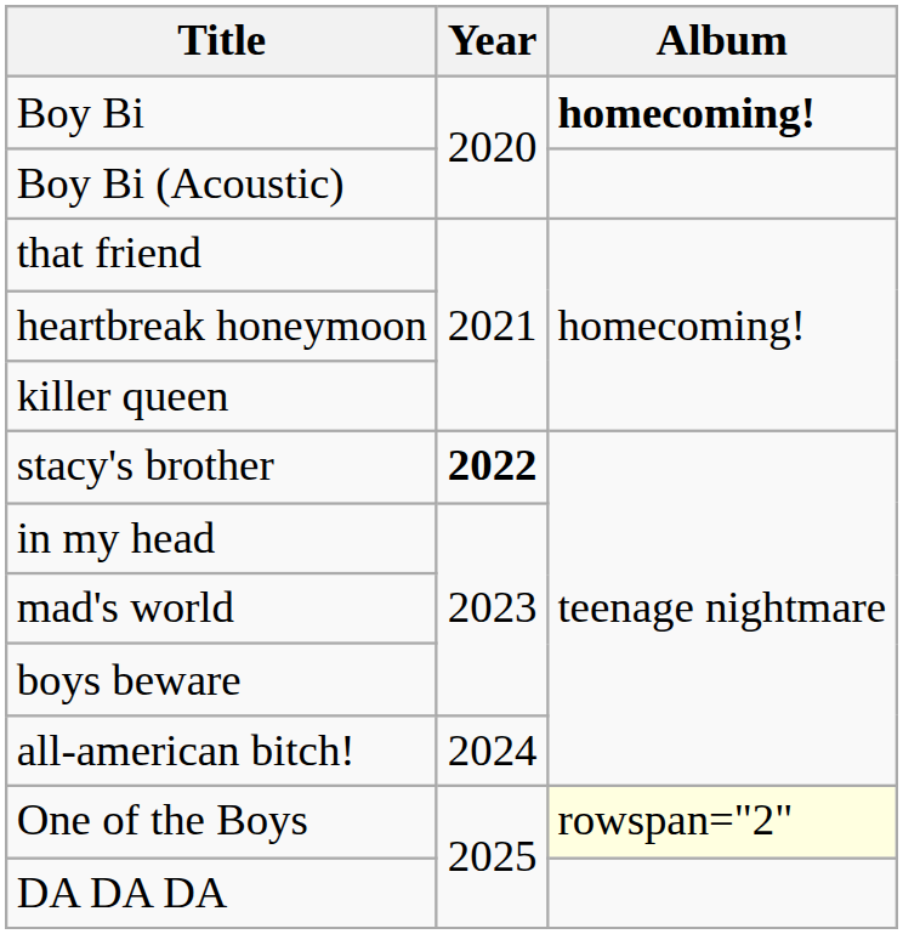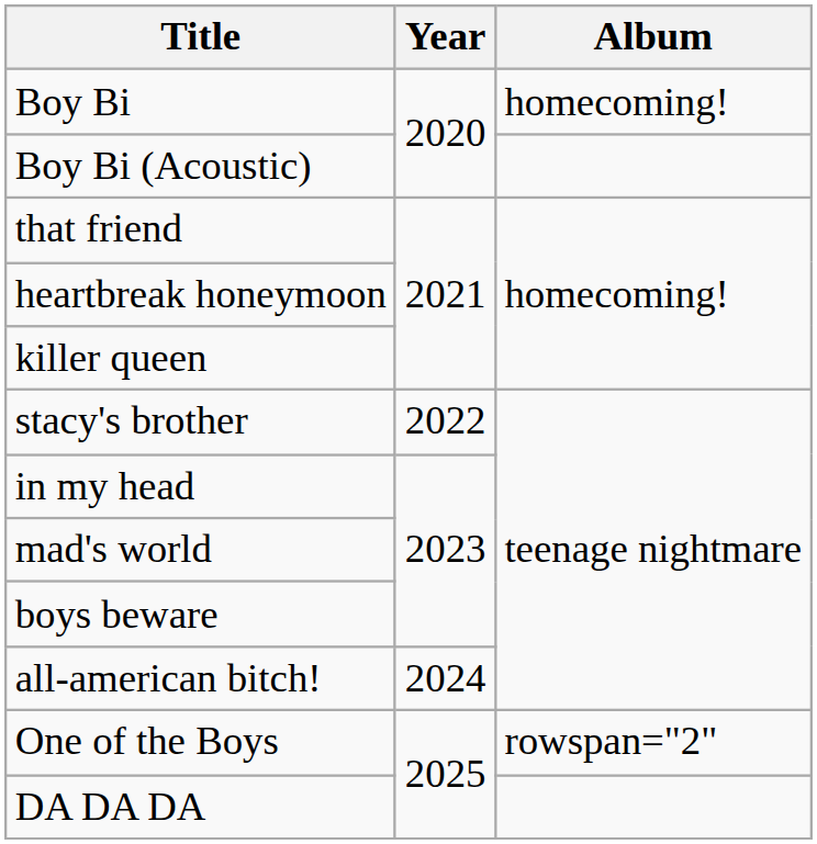Boy Bi | Album: bold -> normal
stacy's brother | Year: bold -> normal
One of the Boys | Album: lightyellow background -> no background
